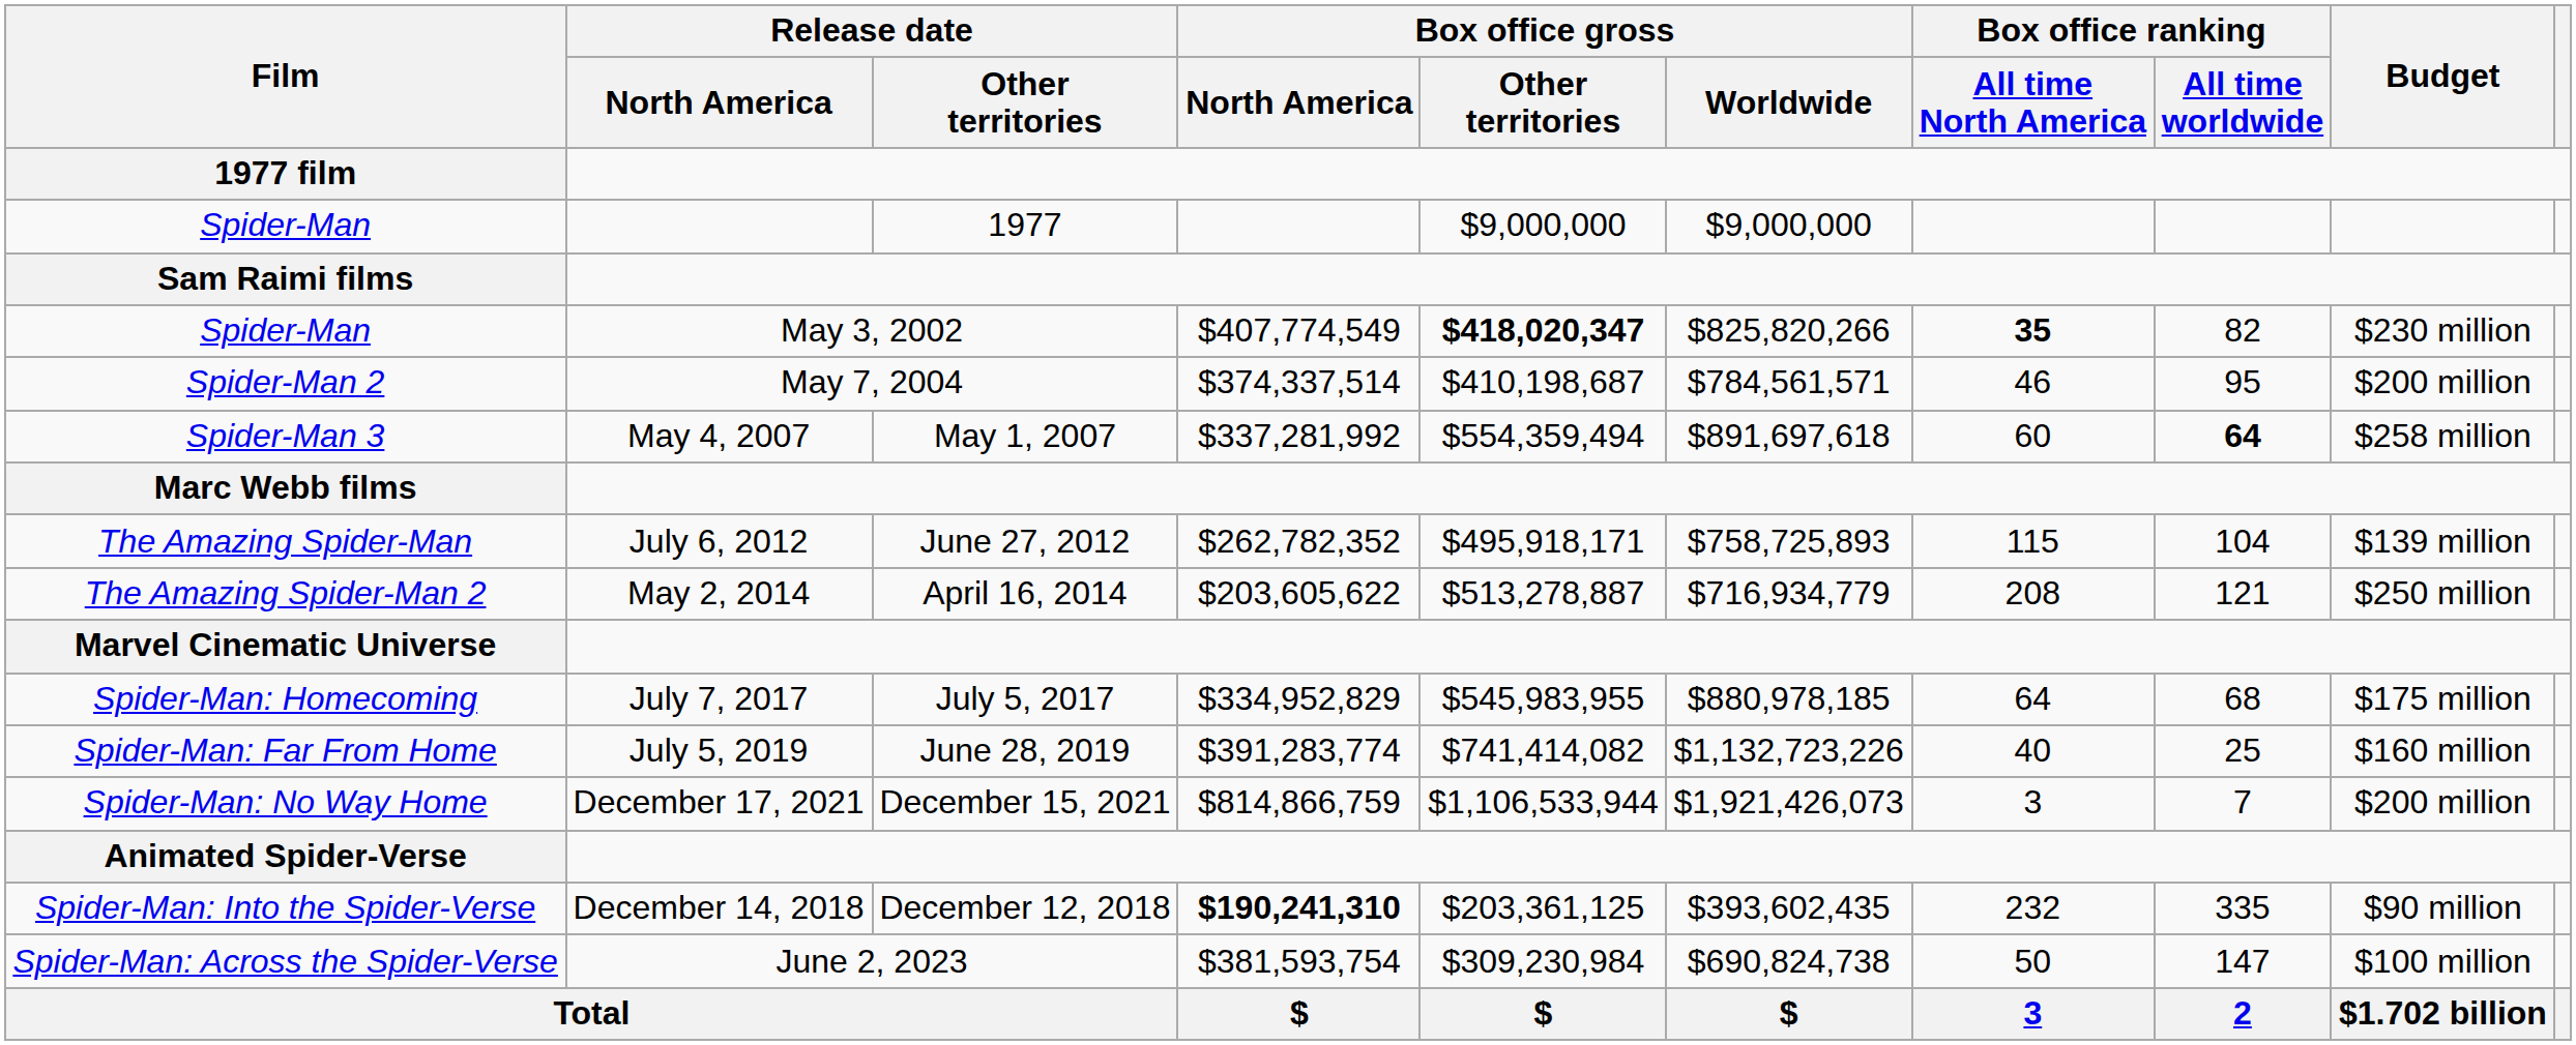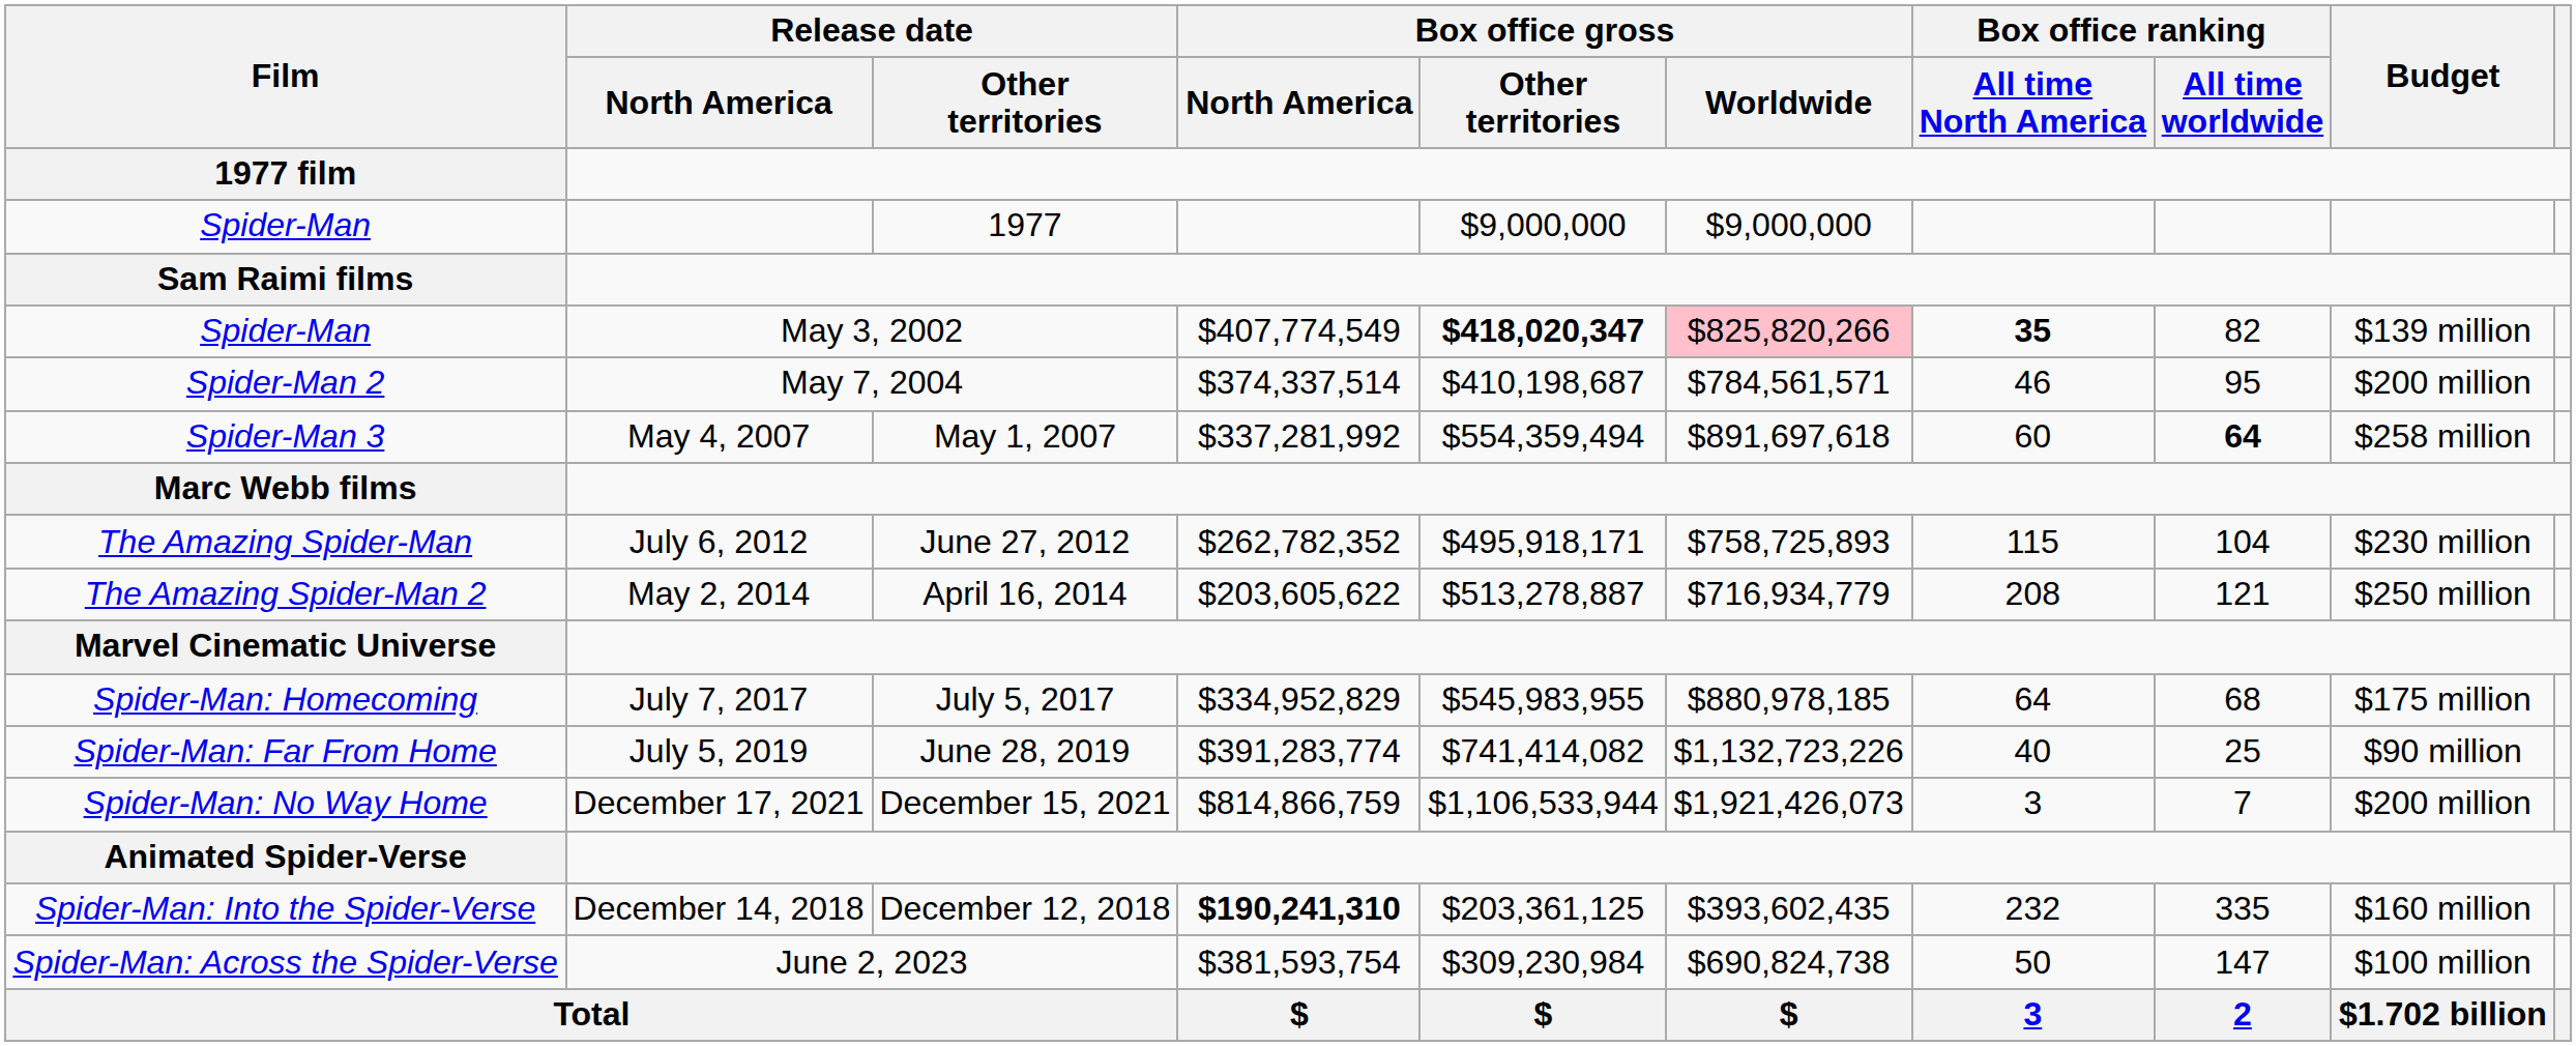May 3, 2002 | Box office gross / Worldwide: no background -> pink background
May 3, 2002 | Budget: $230 million -> $139 million
July 6, 2012 | Budget: $139 million -> $230 million
July 5, 2019 | Budget: $160 million -> $90 million
December 14, 2018 | Budget: $90 million -> $160 million
